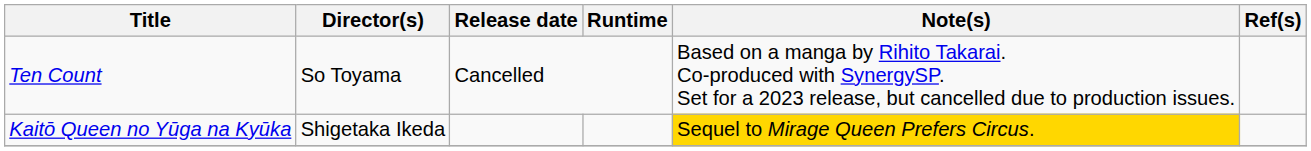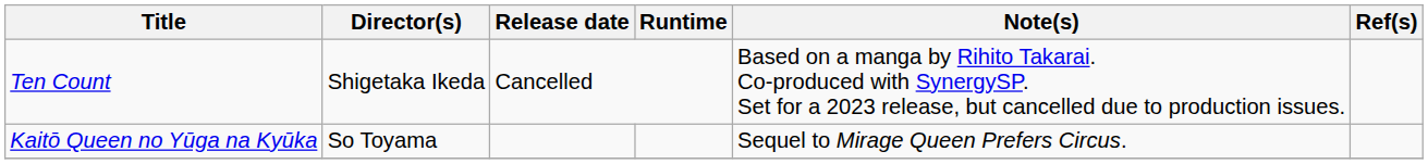Ten Count | Director(s): So Toyama -> Shigetaka Ikeda
Kaitō Queen no Yūga na Kyūka | Director(s): Shigetaka Ikeda -> So Toyama
Kaitō Queen no Yūga na Kyūka | Note(s): gold background -> no background
